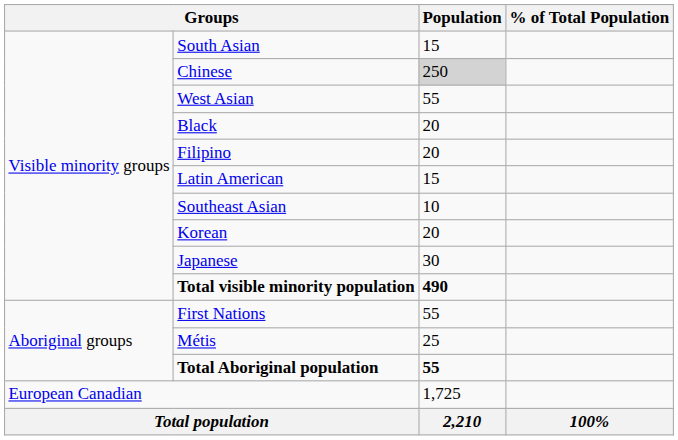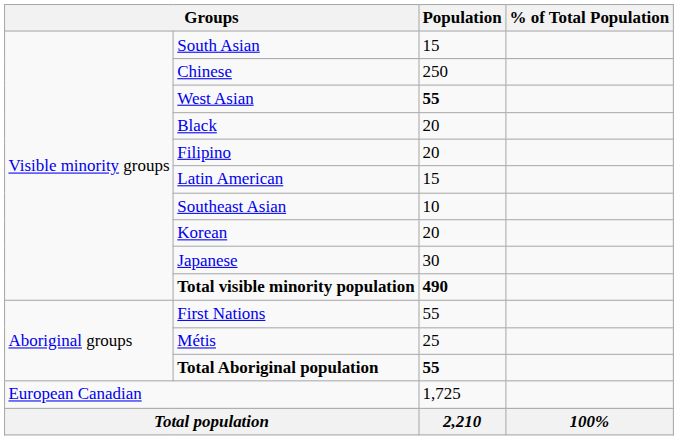Chinese | Population: lightgrey background -> no background
West Asian | Population: normal -> bold
